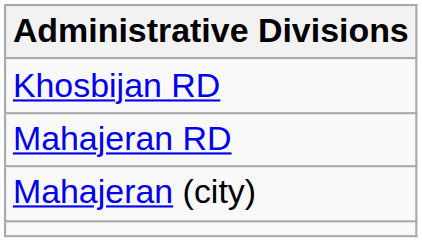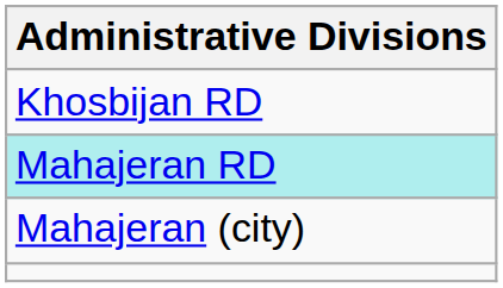row 3 | column 1: no background -> paleturquoise background
